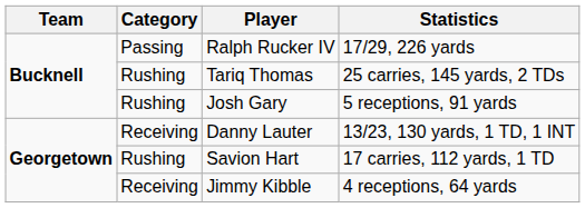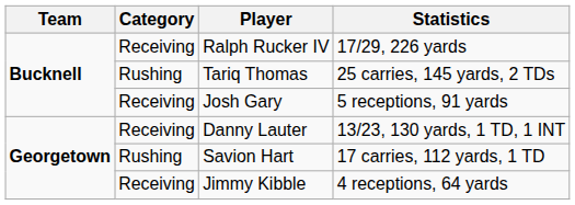Ralph Rucker IV | Category: Passing -> Receiving
Josh Gary | Category: Rushing -> Receiving
